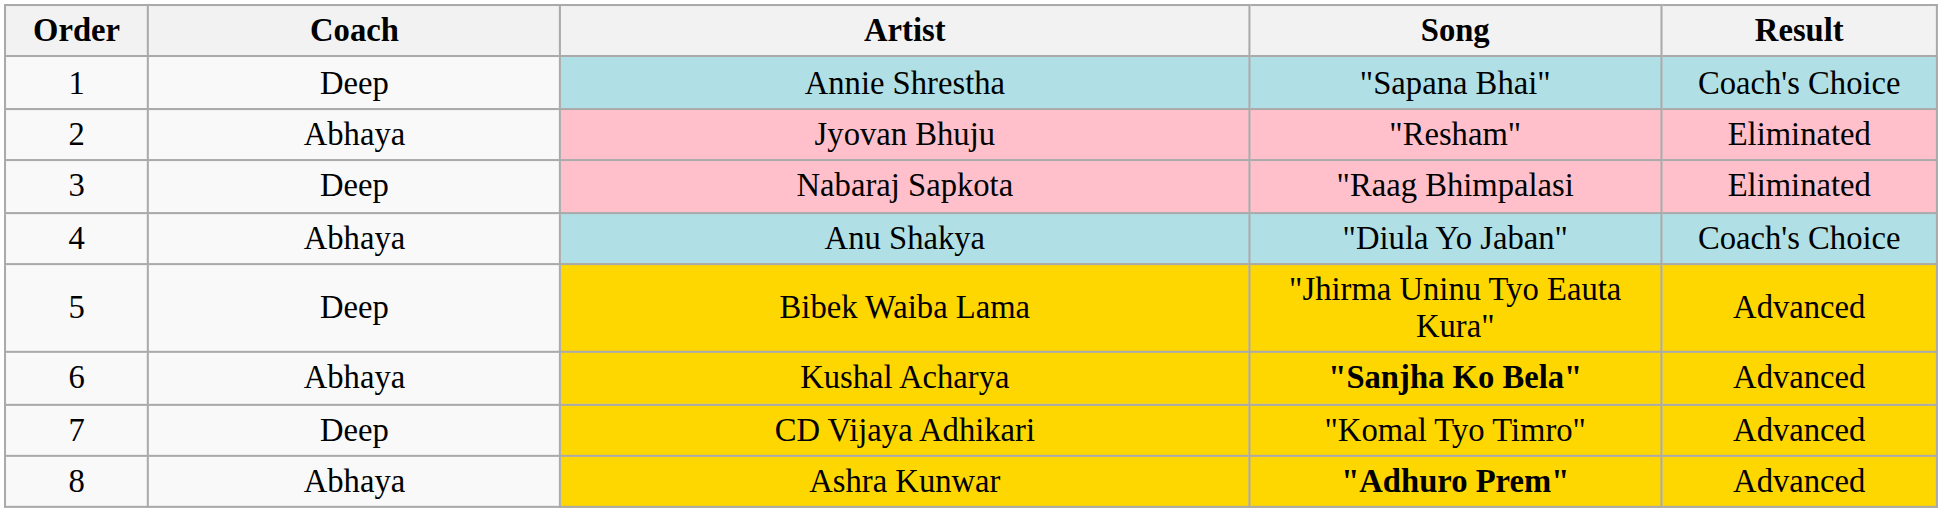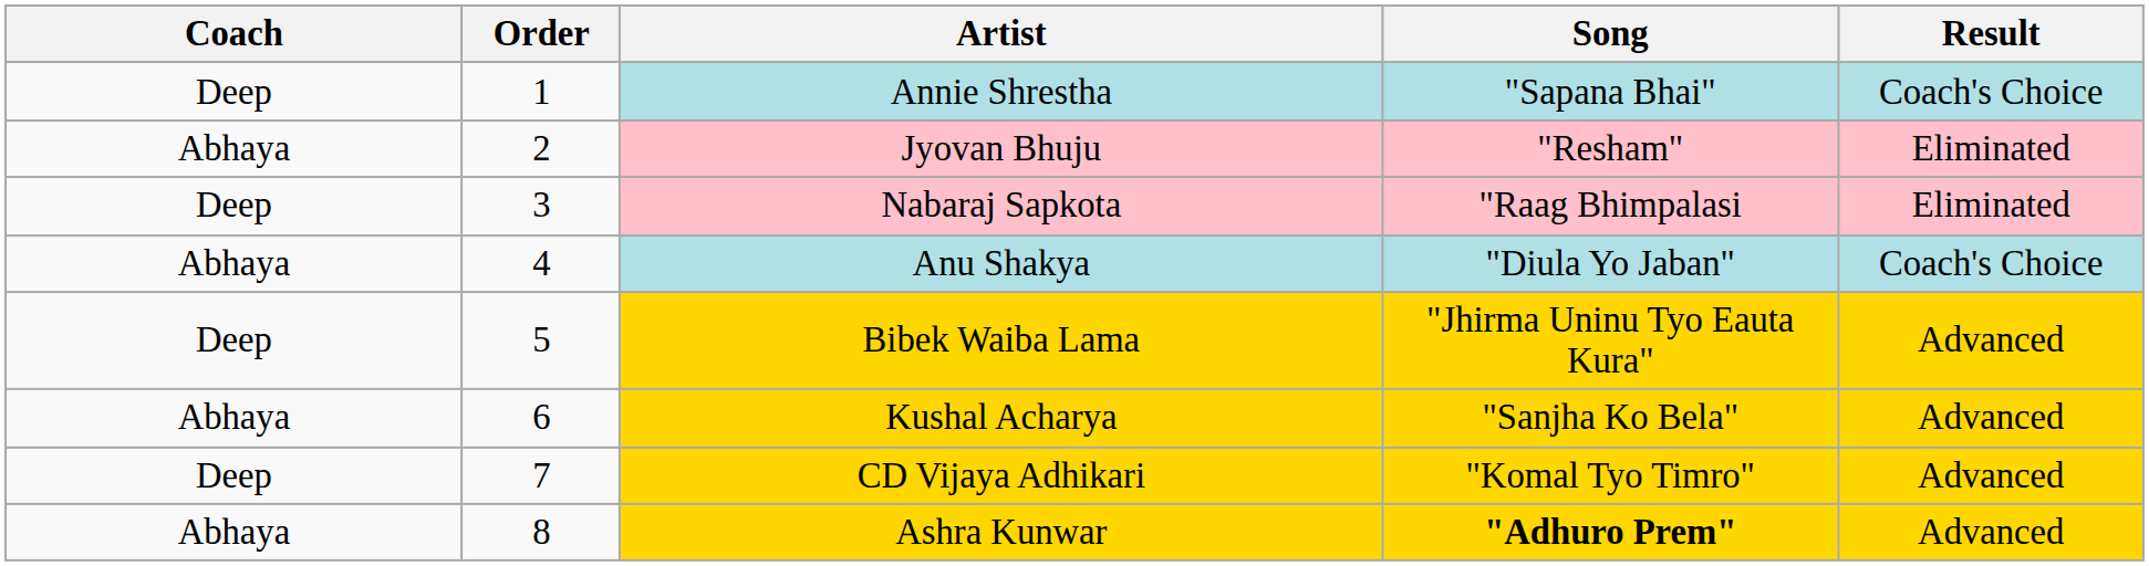columns swapped: Order <-> Coach
Kushal Acharya | Song: bold -> normal
